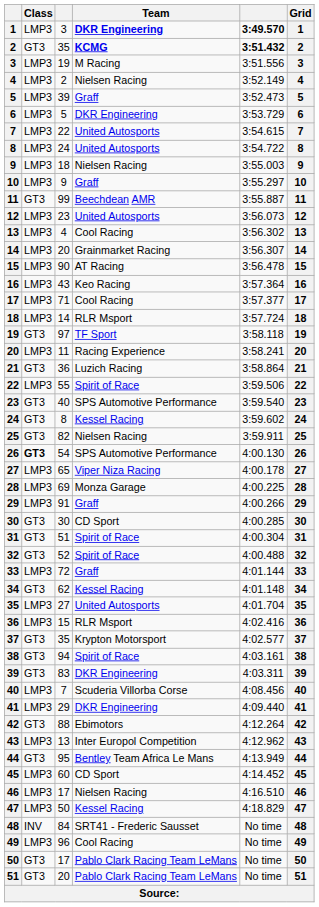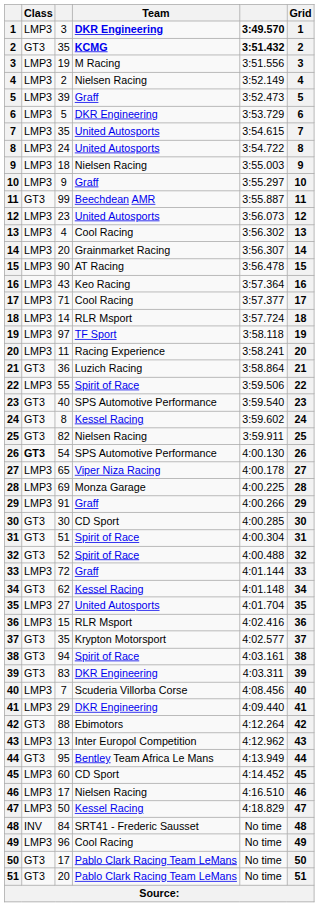row 8 | column 3: 22 -> 35
row 20 | Class: GT3 -> LMP3
